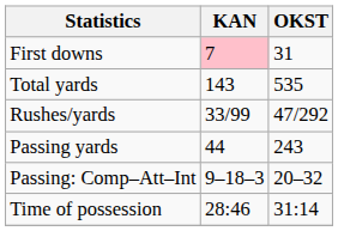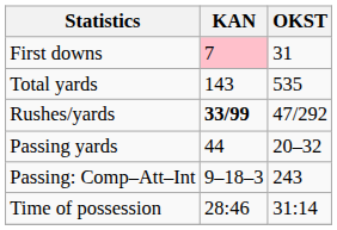Rushes/yards | KAN: normal -> bold
Passing yards | OKST: 243 -> 20–32
Passing: Comp–Att–Int | OKST: 20–32 -> 243
